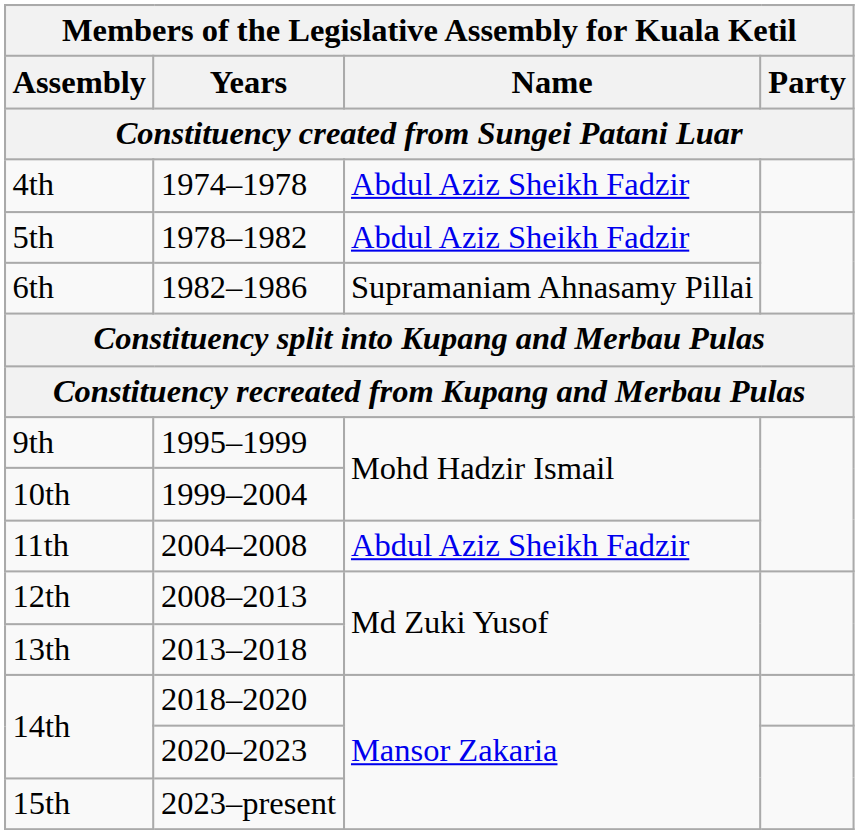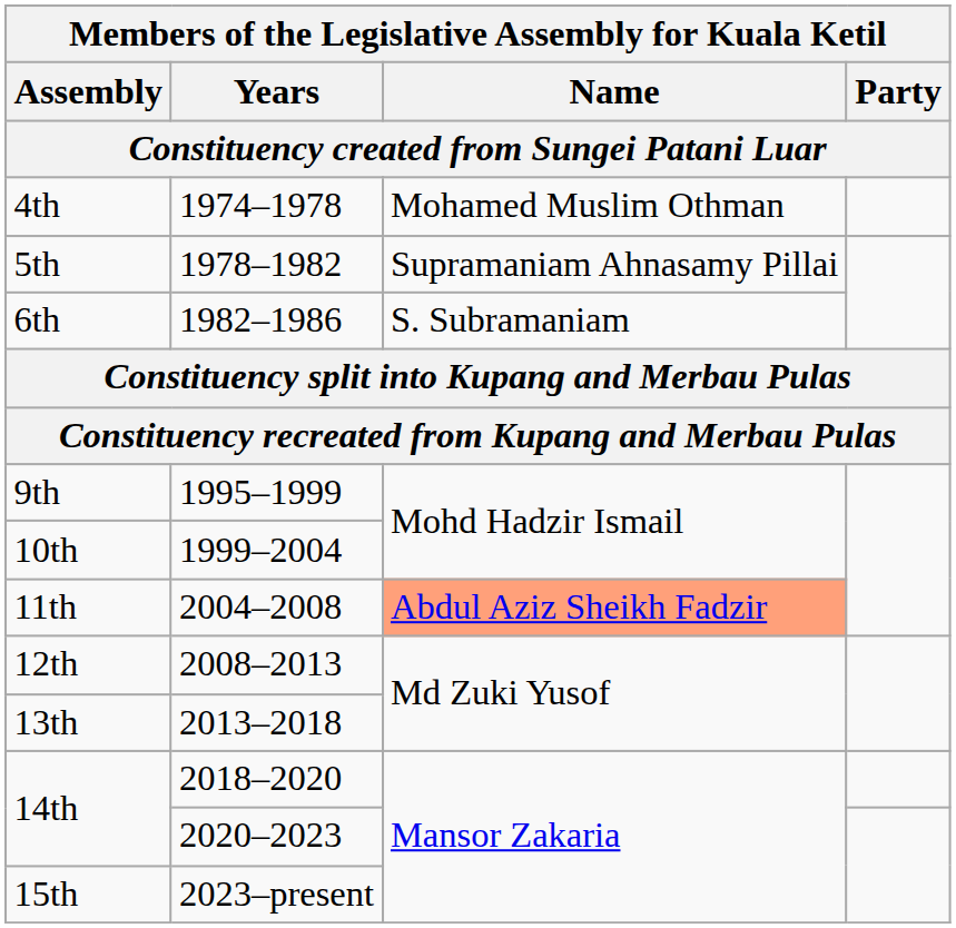4th | Name: Abdul Aziz Sheikh Fadzir -> Mohamed Muslim Othman
5th | Name: Abdul Aziz Sheikh Fadzir -> Supramaniam Ahnasamy Pillai
6th | Name: Supramaniam Ahnasamy Pillai -> S. Subramaniam
11th | Name: no background -> lightsalmon background
